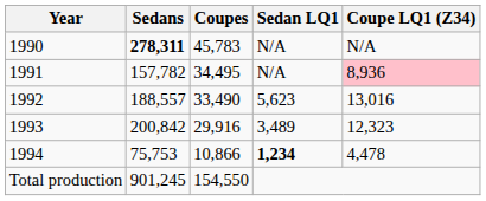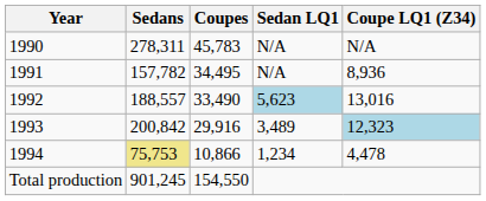1990 | Sedans: bold -> normal
1991 | Coupe LQ1 (Z34): pink background -> no background
1992 | Sedan LQ1: no background -> lightblue background
1993 | Coupe LQ1 (Z34): no background -> lightblue background
1994 | Sedans: no background -> khaki background
1994 | Sedan LQ1: bold -> normal
